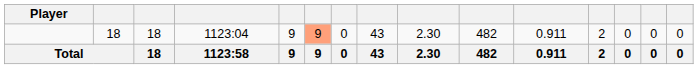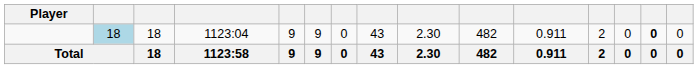row 2 | column 2: no background -> lightblue background
row 2 | column 6: lightsalmon background -> no background
row 2 | column 14: normal -> bold
